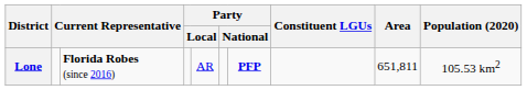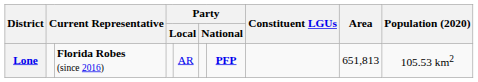Lone | Area: 651,811 -> 651,813
